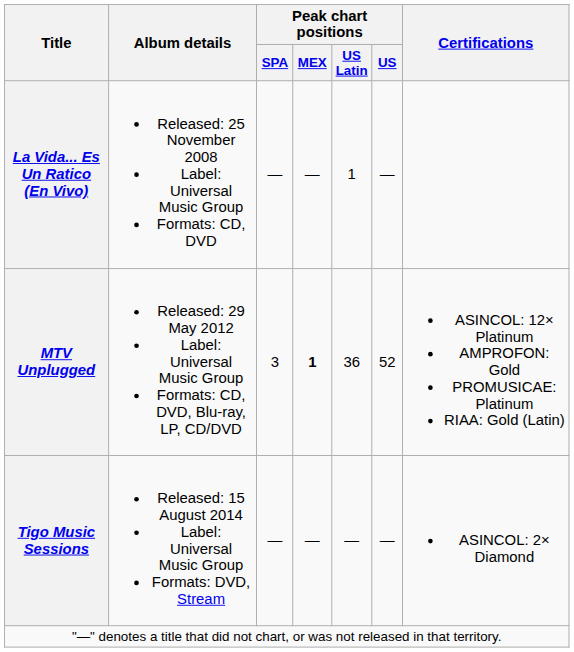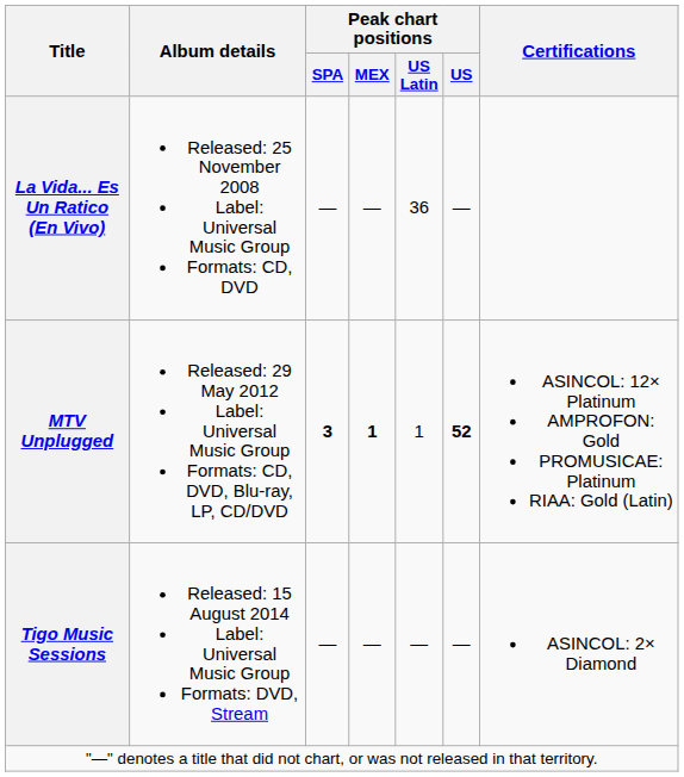La Vida... Es Un Ratico (En Vivo) | Peak chart positions / US Latin: 1 -> 36
MTV Unplugged | Peak chart positions / SPA: normal -> bold
MTV Unplugged | Peak chart positions / US Latin: 36 -> 1
MTV Unplugged | Peak chart positions / US: normal -> bold
